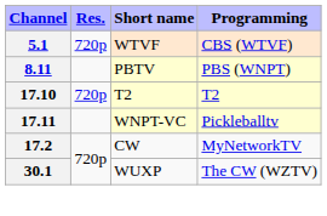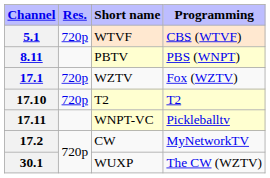+ row: 17.1 | 720p | WZTV | Fox (WZTV)
